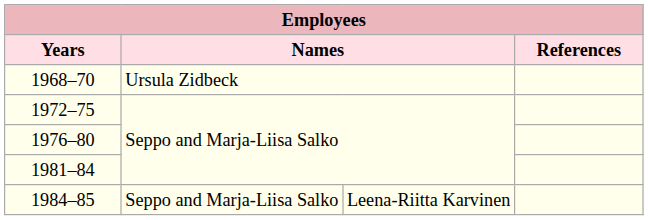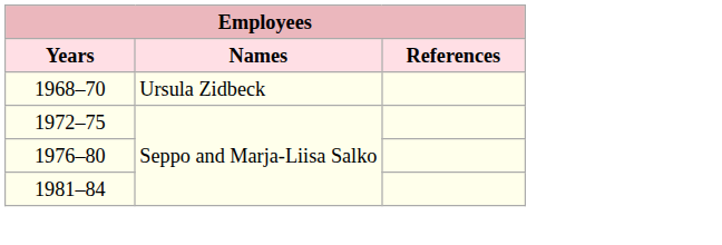- row: 1984–85 | Seppo and Marja-Liisa Salko | Leena-Riitta Karvinen
